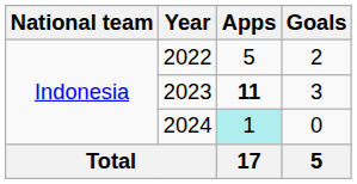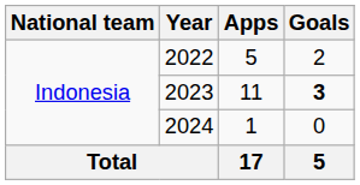2023 | Apps: bold -> normal
2023 | Goals: normal -> bold
2024 | Apps: paleturquoise background -> no background
